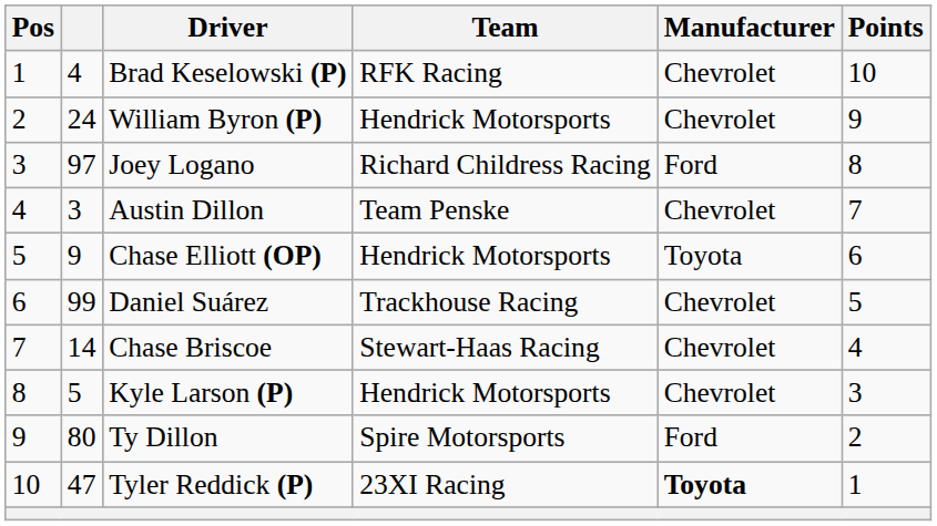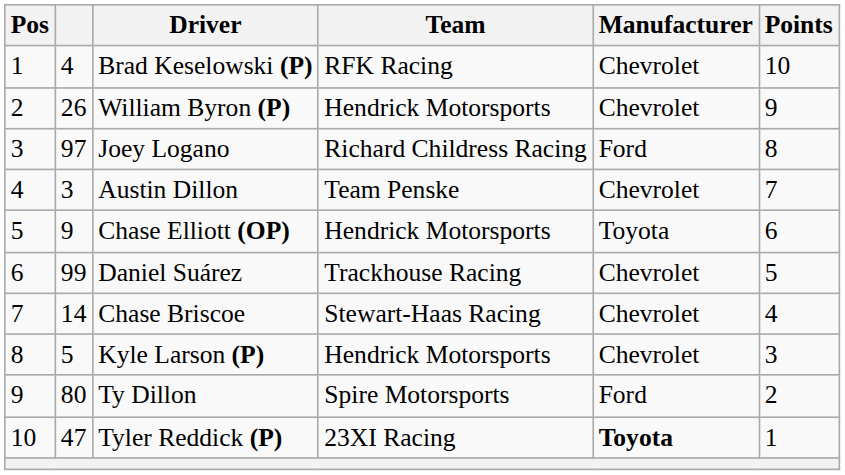William Byron (P) | column 2: 24 -> 26
